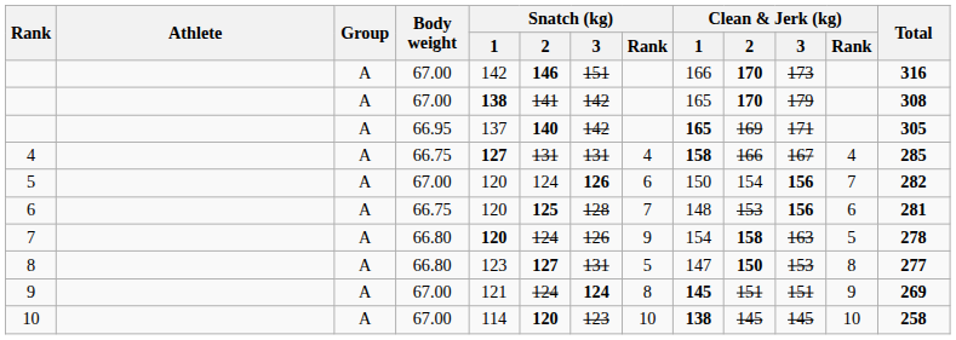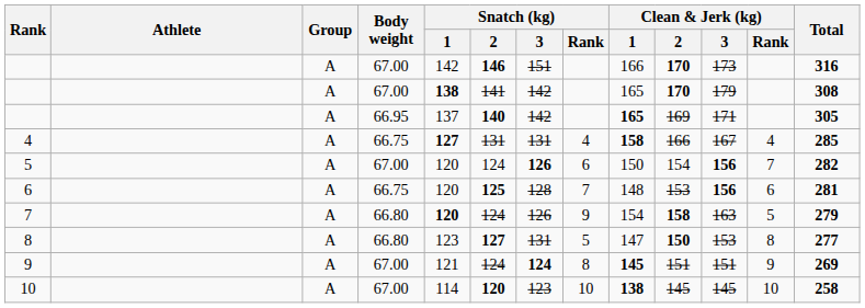row 9 | Total: 278 -> 279
